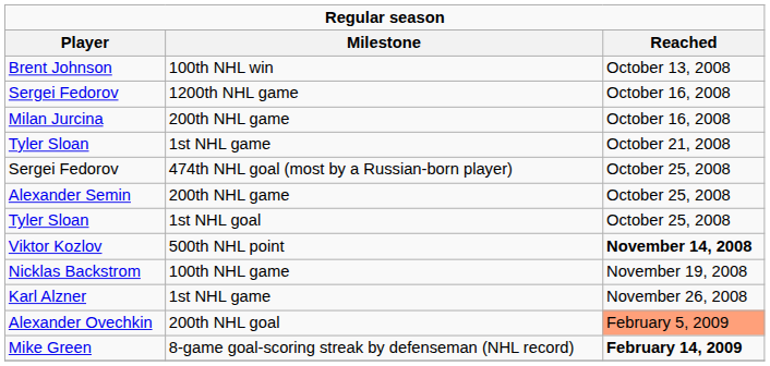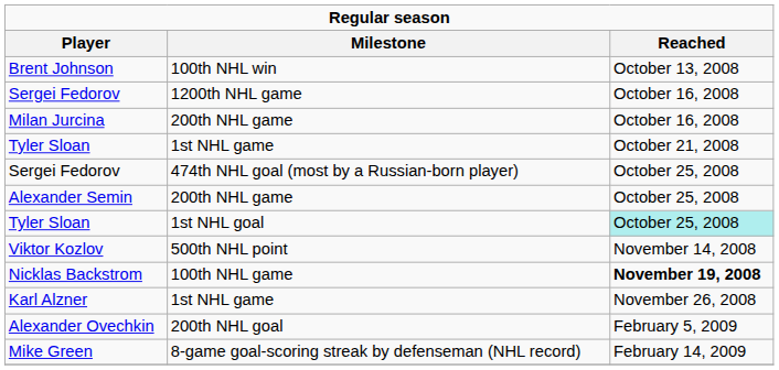Tyler Sloan / 1st NHL goal | Reached: no background -> paleturquoise background
Viktor Kozlov | Reached: bold -> normal
Nicklas Backstrom | Reached: normal -> bold
Alexander Ovechkin | Reached: lightsalmon background -> no background
Mike Green | Reached: bold -> normal
